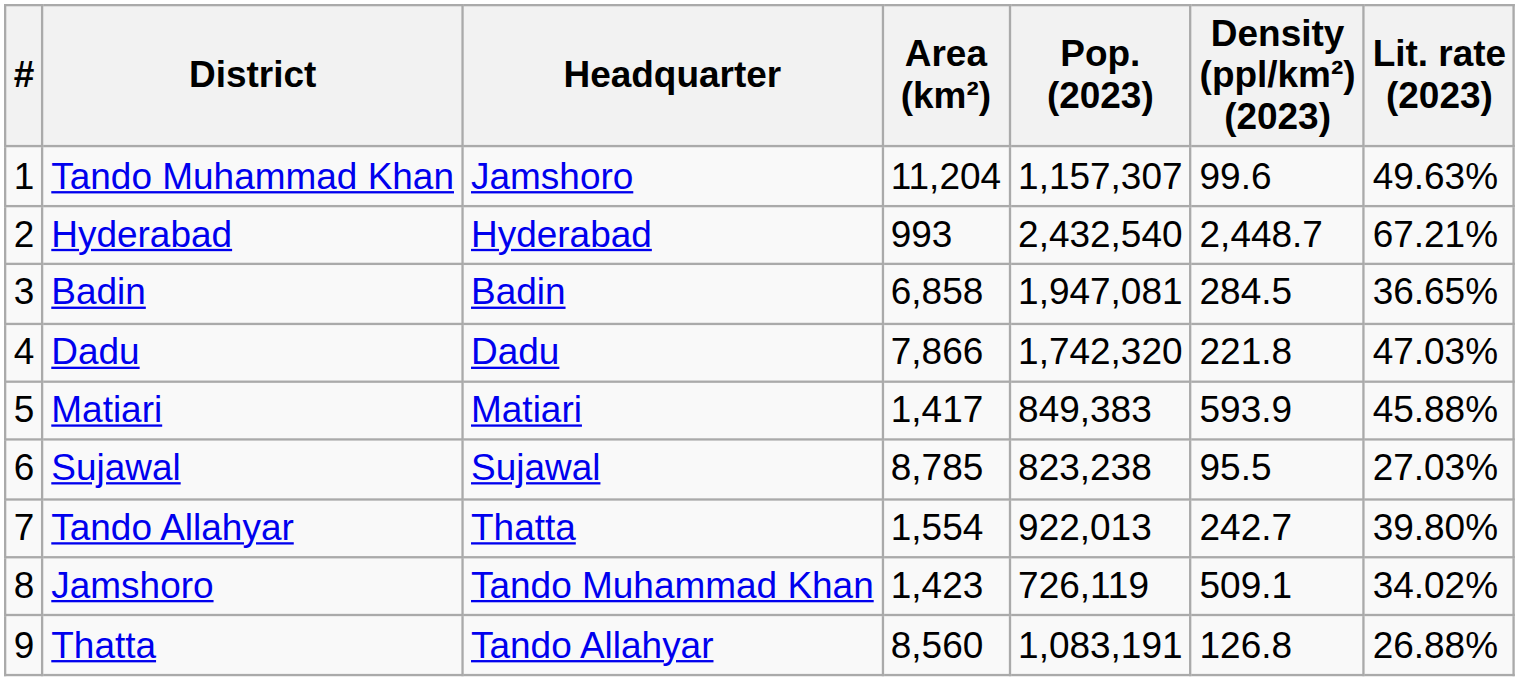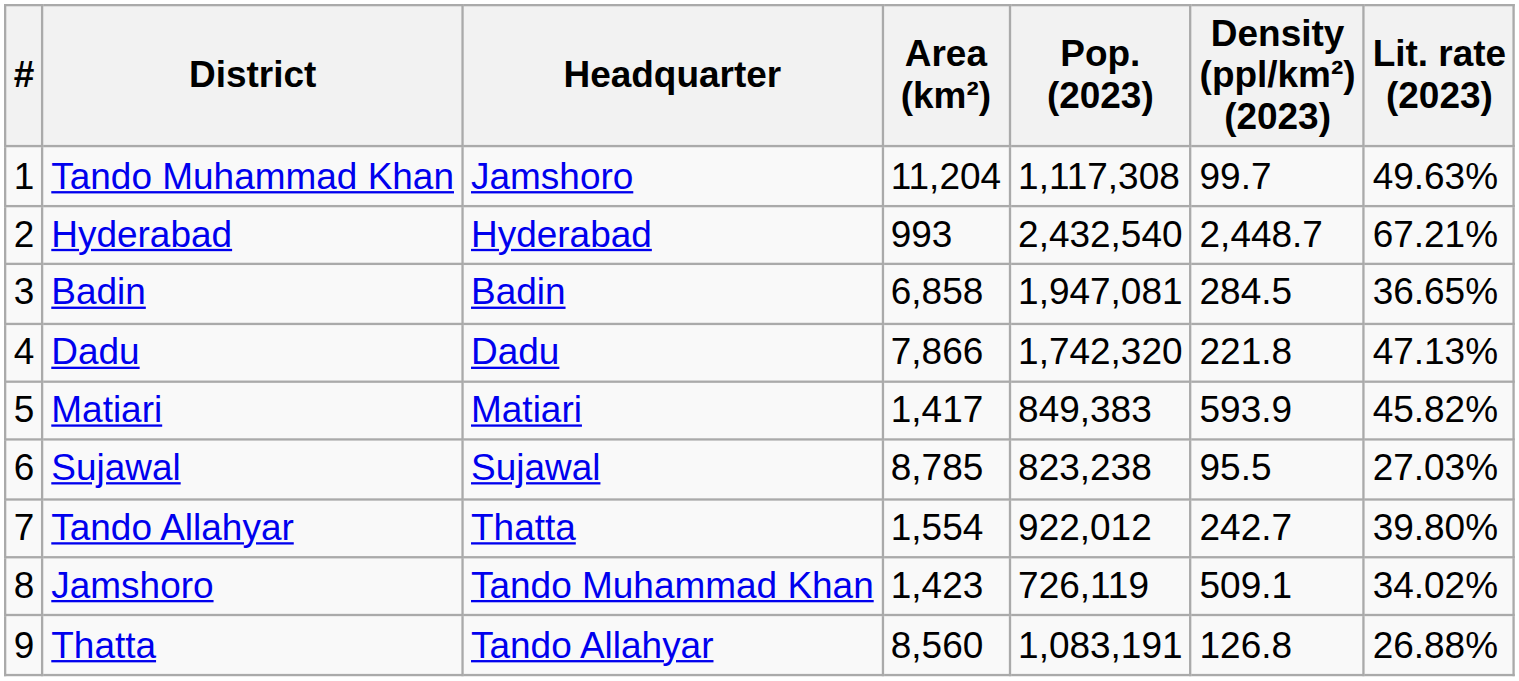row 2 | Pop. (2023): 1,157,307 -> 1,117,308
row 2 | Density (ppl/km²) (2023): 99.6 -> 99.7
row 5 | Lit. rate (2023): 47.03% -> 47.13%
row 6 | Lit. rate (2023): 45.88% -> 45.82%
row 8 | Pop. (2023): 922,013 -> 922,012
